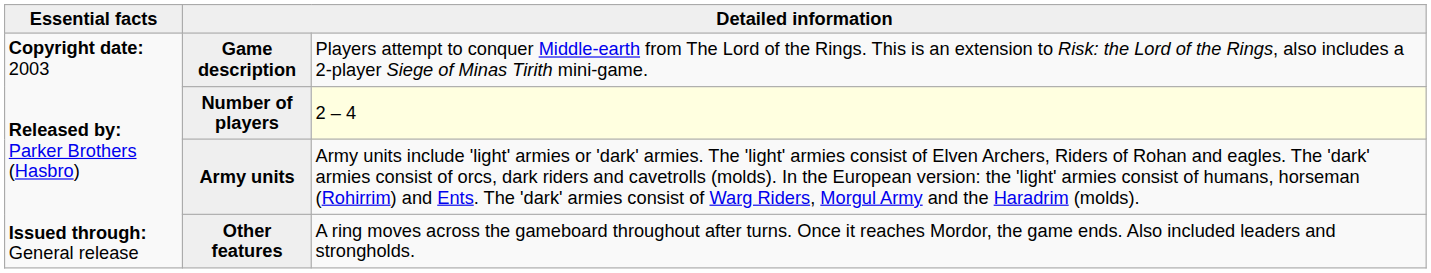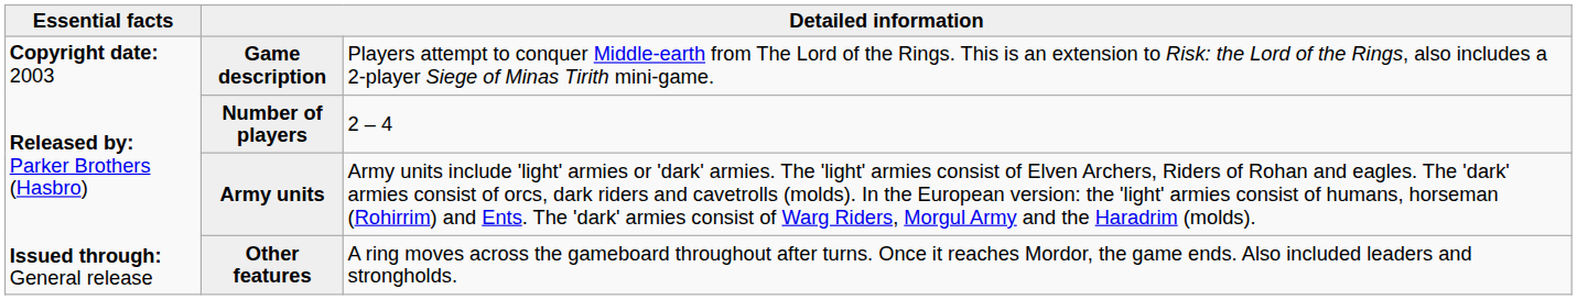Number of players | column 3: lightyellow background -> no background
